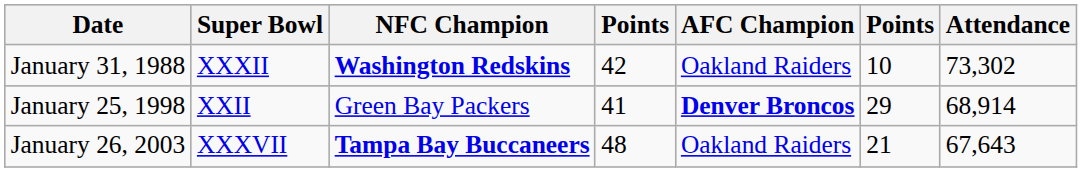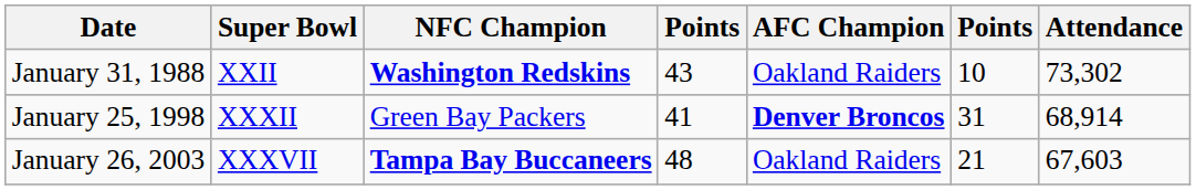January 31, 1988 | Super Bowl: XXXII -> XXII
January 31, 1988 | column 4: 42 -> 43
January 25, 1998 | Super Bowl: XXII -> XXXII
January 25, 1998 | column 6: 29 -> 31
January 26, 2003 | Attendance: 67,643 -> 67,603
